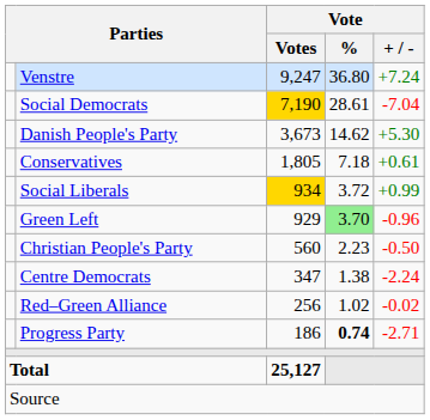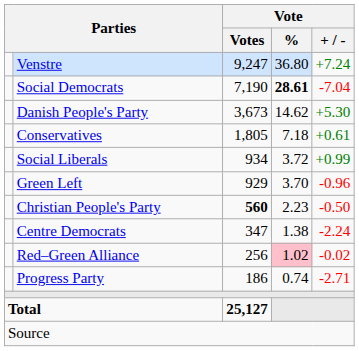Social Democrats | Vote / Votes: gold background -> no background
Social Democrats | Vote / %: normal -> bold
Social Liberals | Vote / Votes: gold background -> no background
Green Left | Vote / %: lightgreen background -> no background
Christian People's Party | Vote / Votes: normal -> bold
Red–Green Alliance | Vote / %: no background -> pink background
Progress Party | Vote / %: bold -> normal
